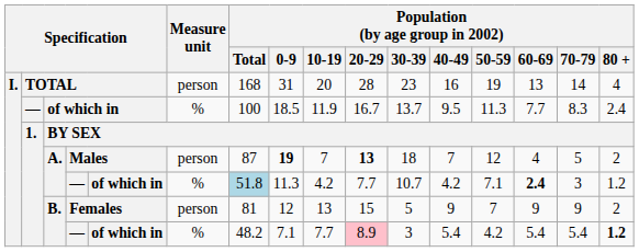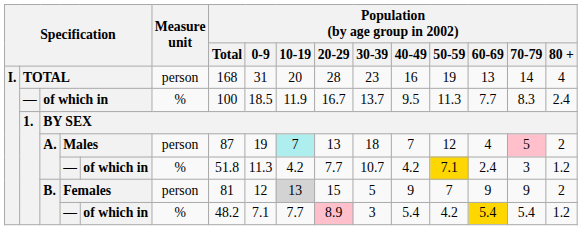Males | Population (by age group in 2002) / 0-9: bold -> normal
Males | Population (by age group in 2002) / 10-19: no background -> paleturquoise background
Males | Population (by age group in 2002) / 20-29: bold -> normal
Males | Population (by age group in 2002) / 70-79: no background -> pink background
A. / — | Population (by age group in 2002) / Total: lightblue background -> no background
A. / — | Population (by age group in 2002) / 50-59: no background -> gold background
A. / — | Population (by age group in 2002) / 60-69: bold -> normal
Females | Population (by age group in 2002) / 10-19: no background -> lightgrey background
B. / — | Population (by age group in 2002) / 60-69: no background -> gold background
B. / — | Population (by age group in 2002) / 80 +: bold -> normal
